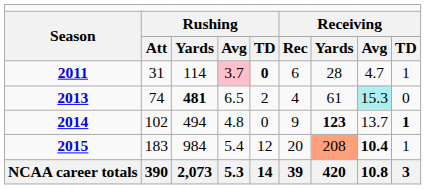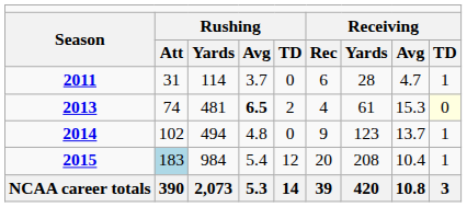2011 | column 4: pink background -> no background
2011 | column 5: bold -> normal
2013 | column 3: bold -> normal
2013 | column 4: normal -> bold
2013 | column 8: paleturquoise background -> no background
2013 | column 9: no background -> lightyellow background
2014 | column 7: bold -> normal
2014 | column 9: bold -> normal
2015 | column 2: no background -> lightblue background
2015 | column 7: lightsalmon background -> no background
2015 | column 8: bold -> normal
